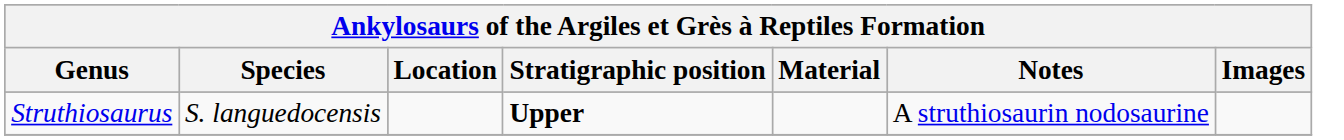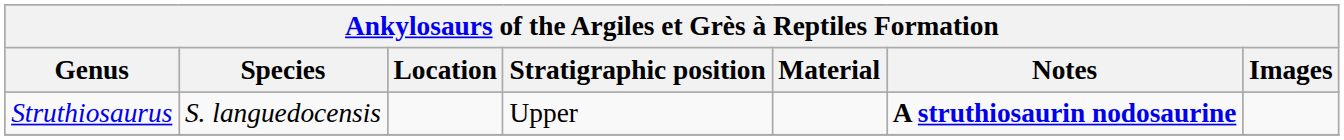Struthiosaurus | Stratigraphic position: bold -> normal
Struthiosaurus | Notes: normal -> bold
